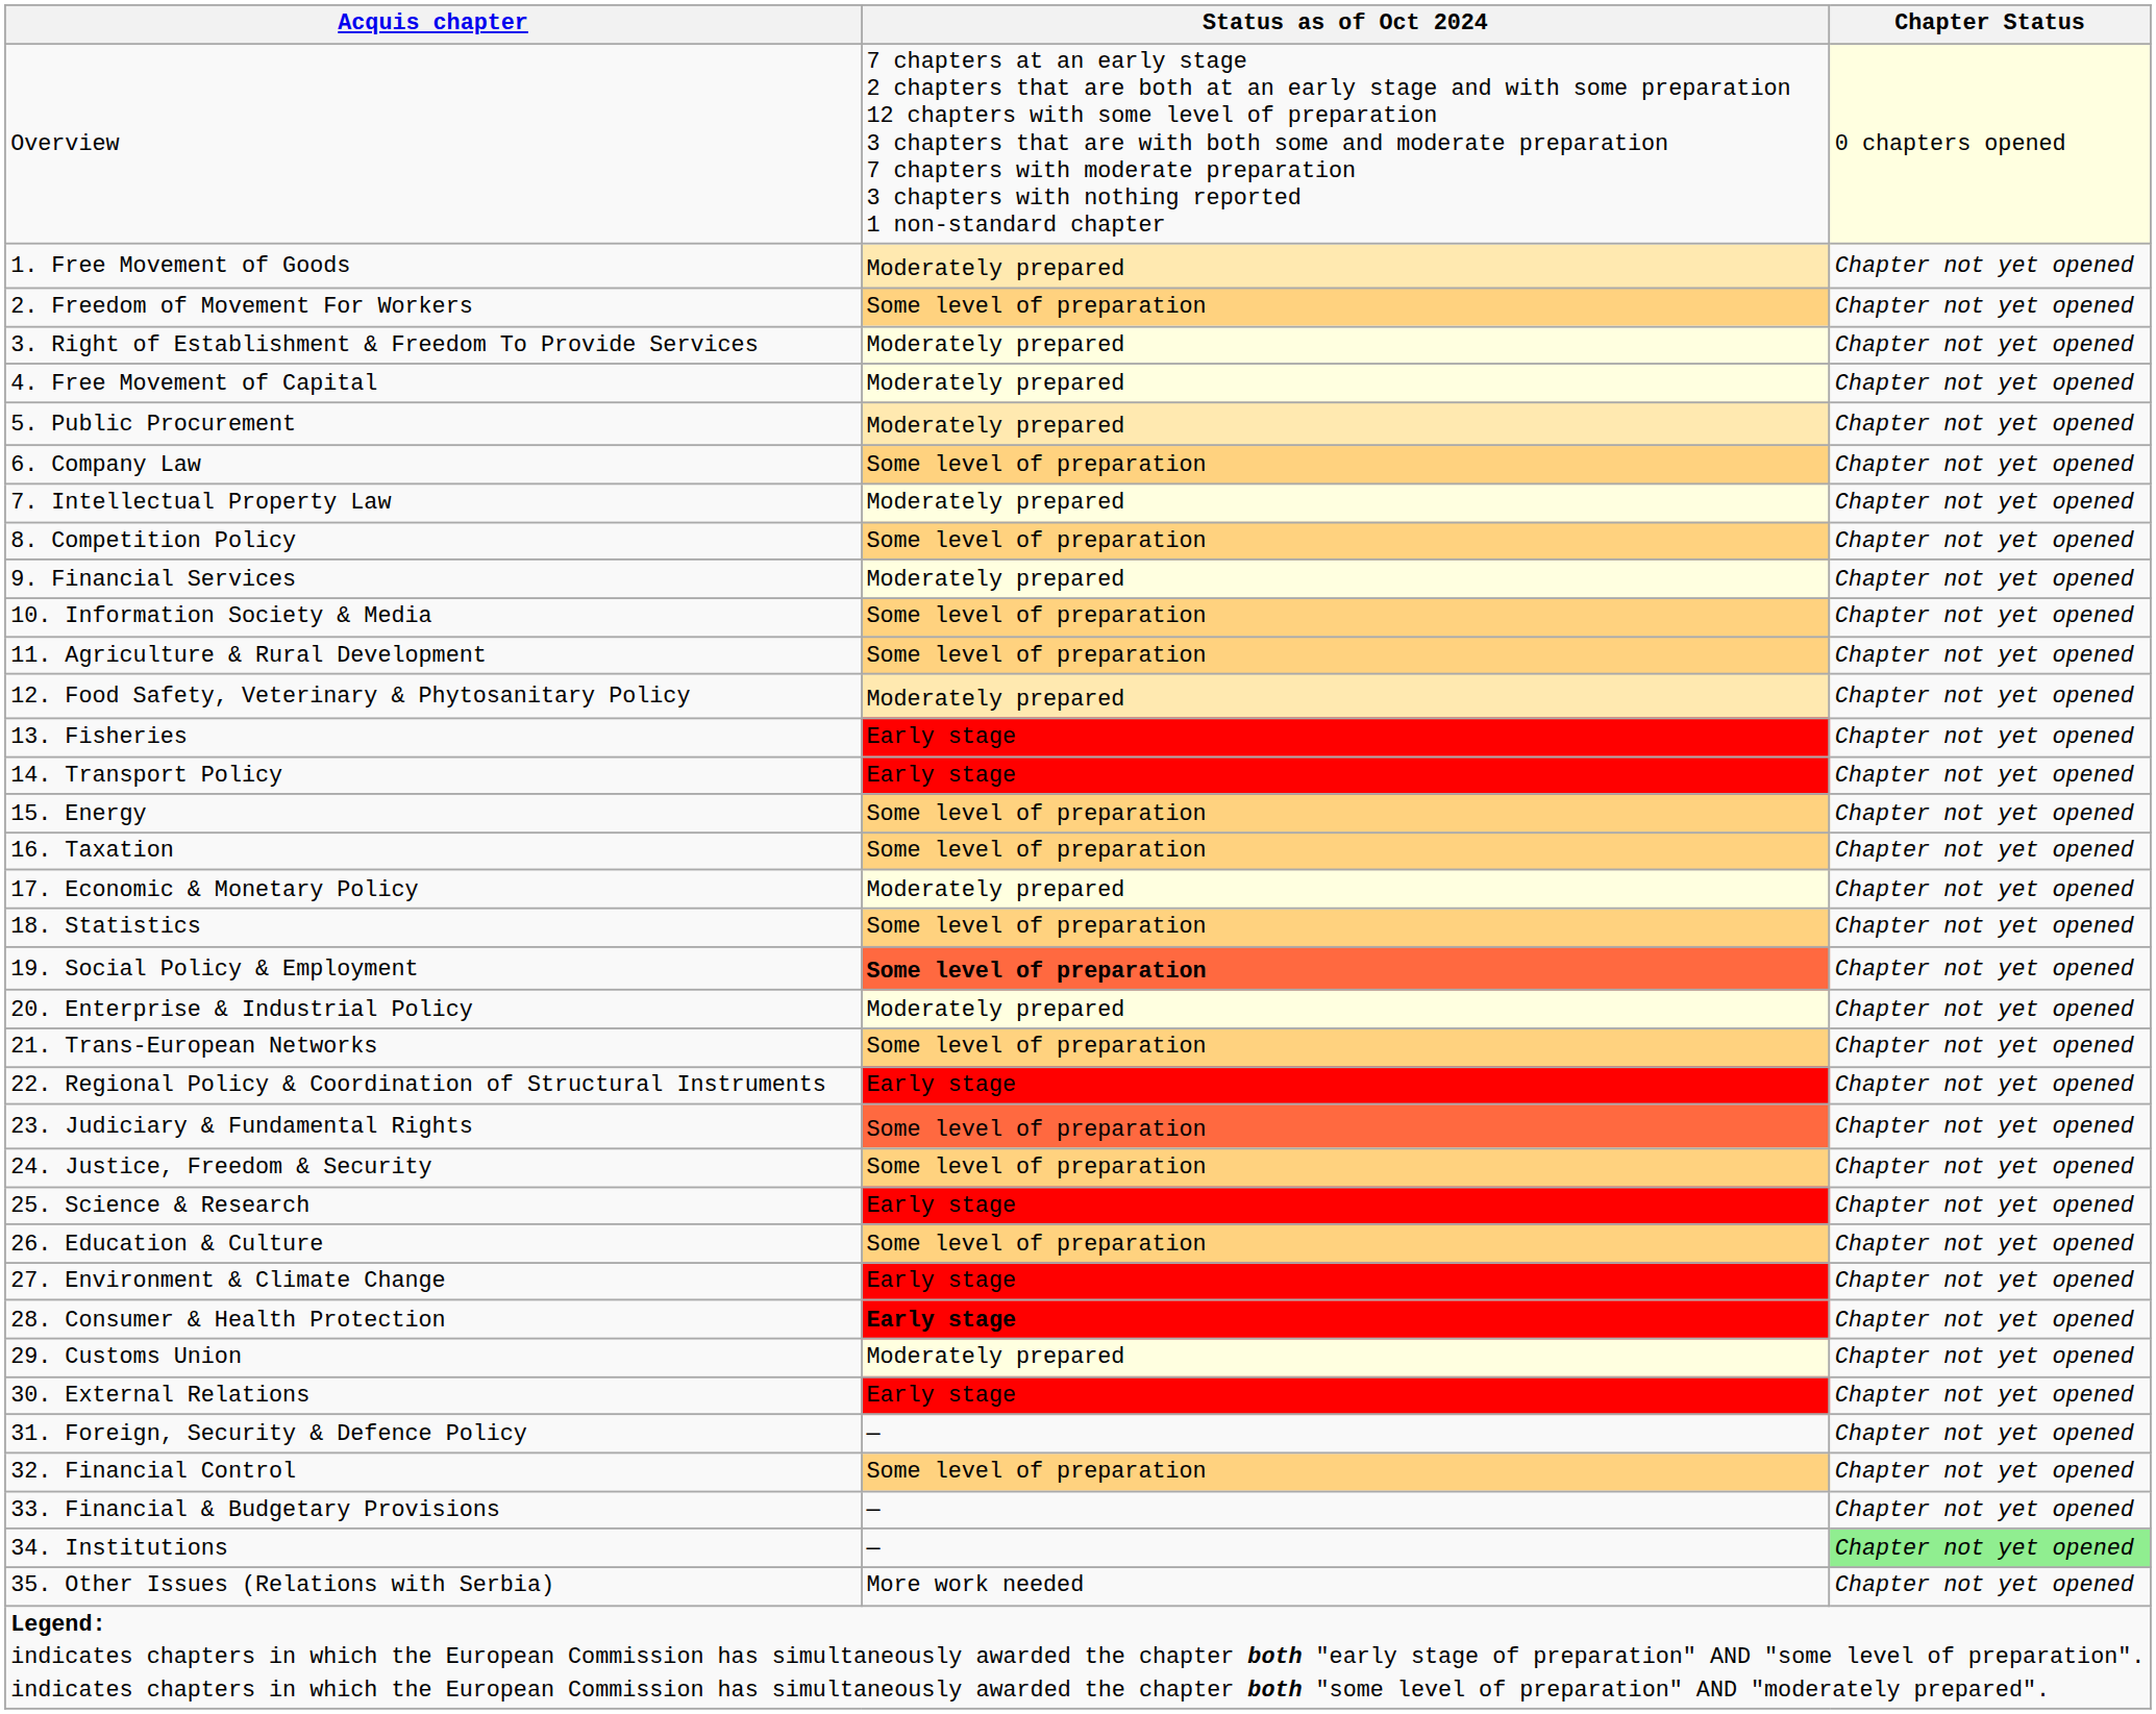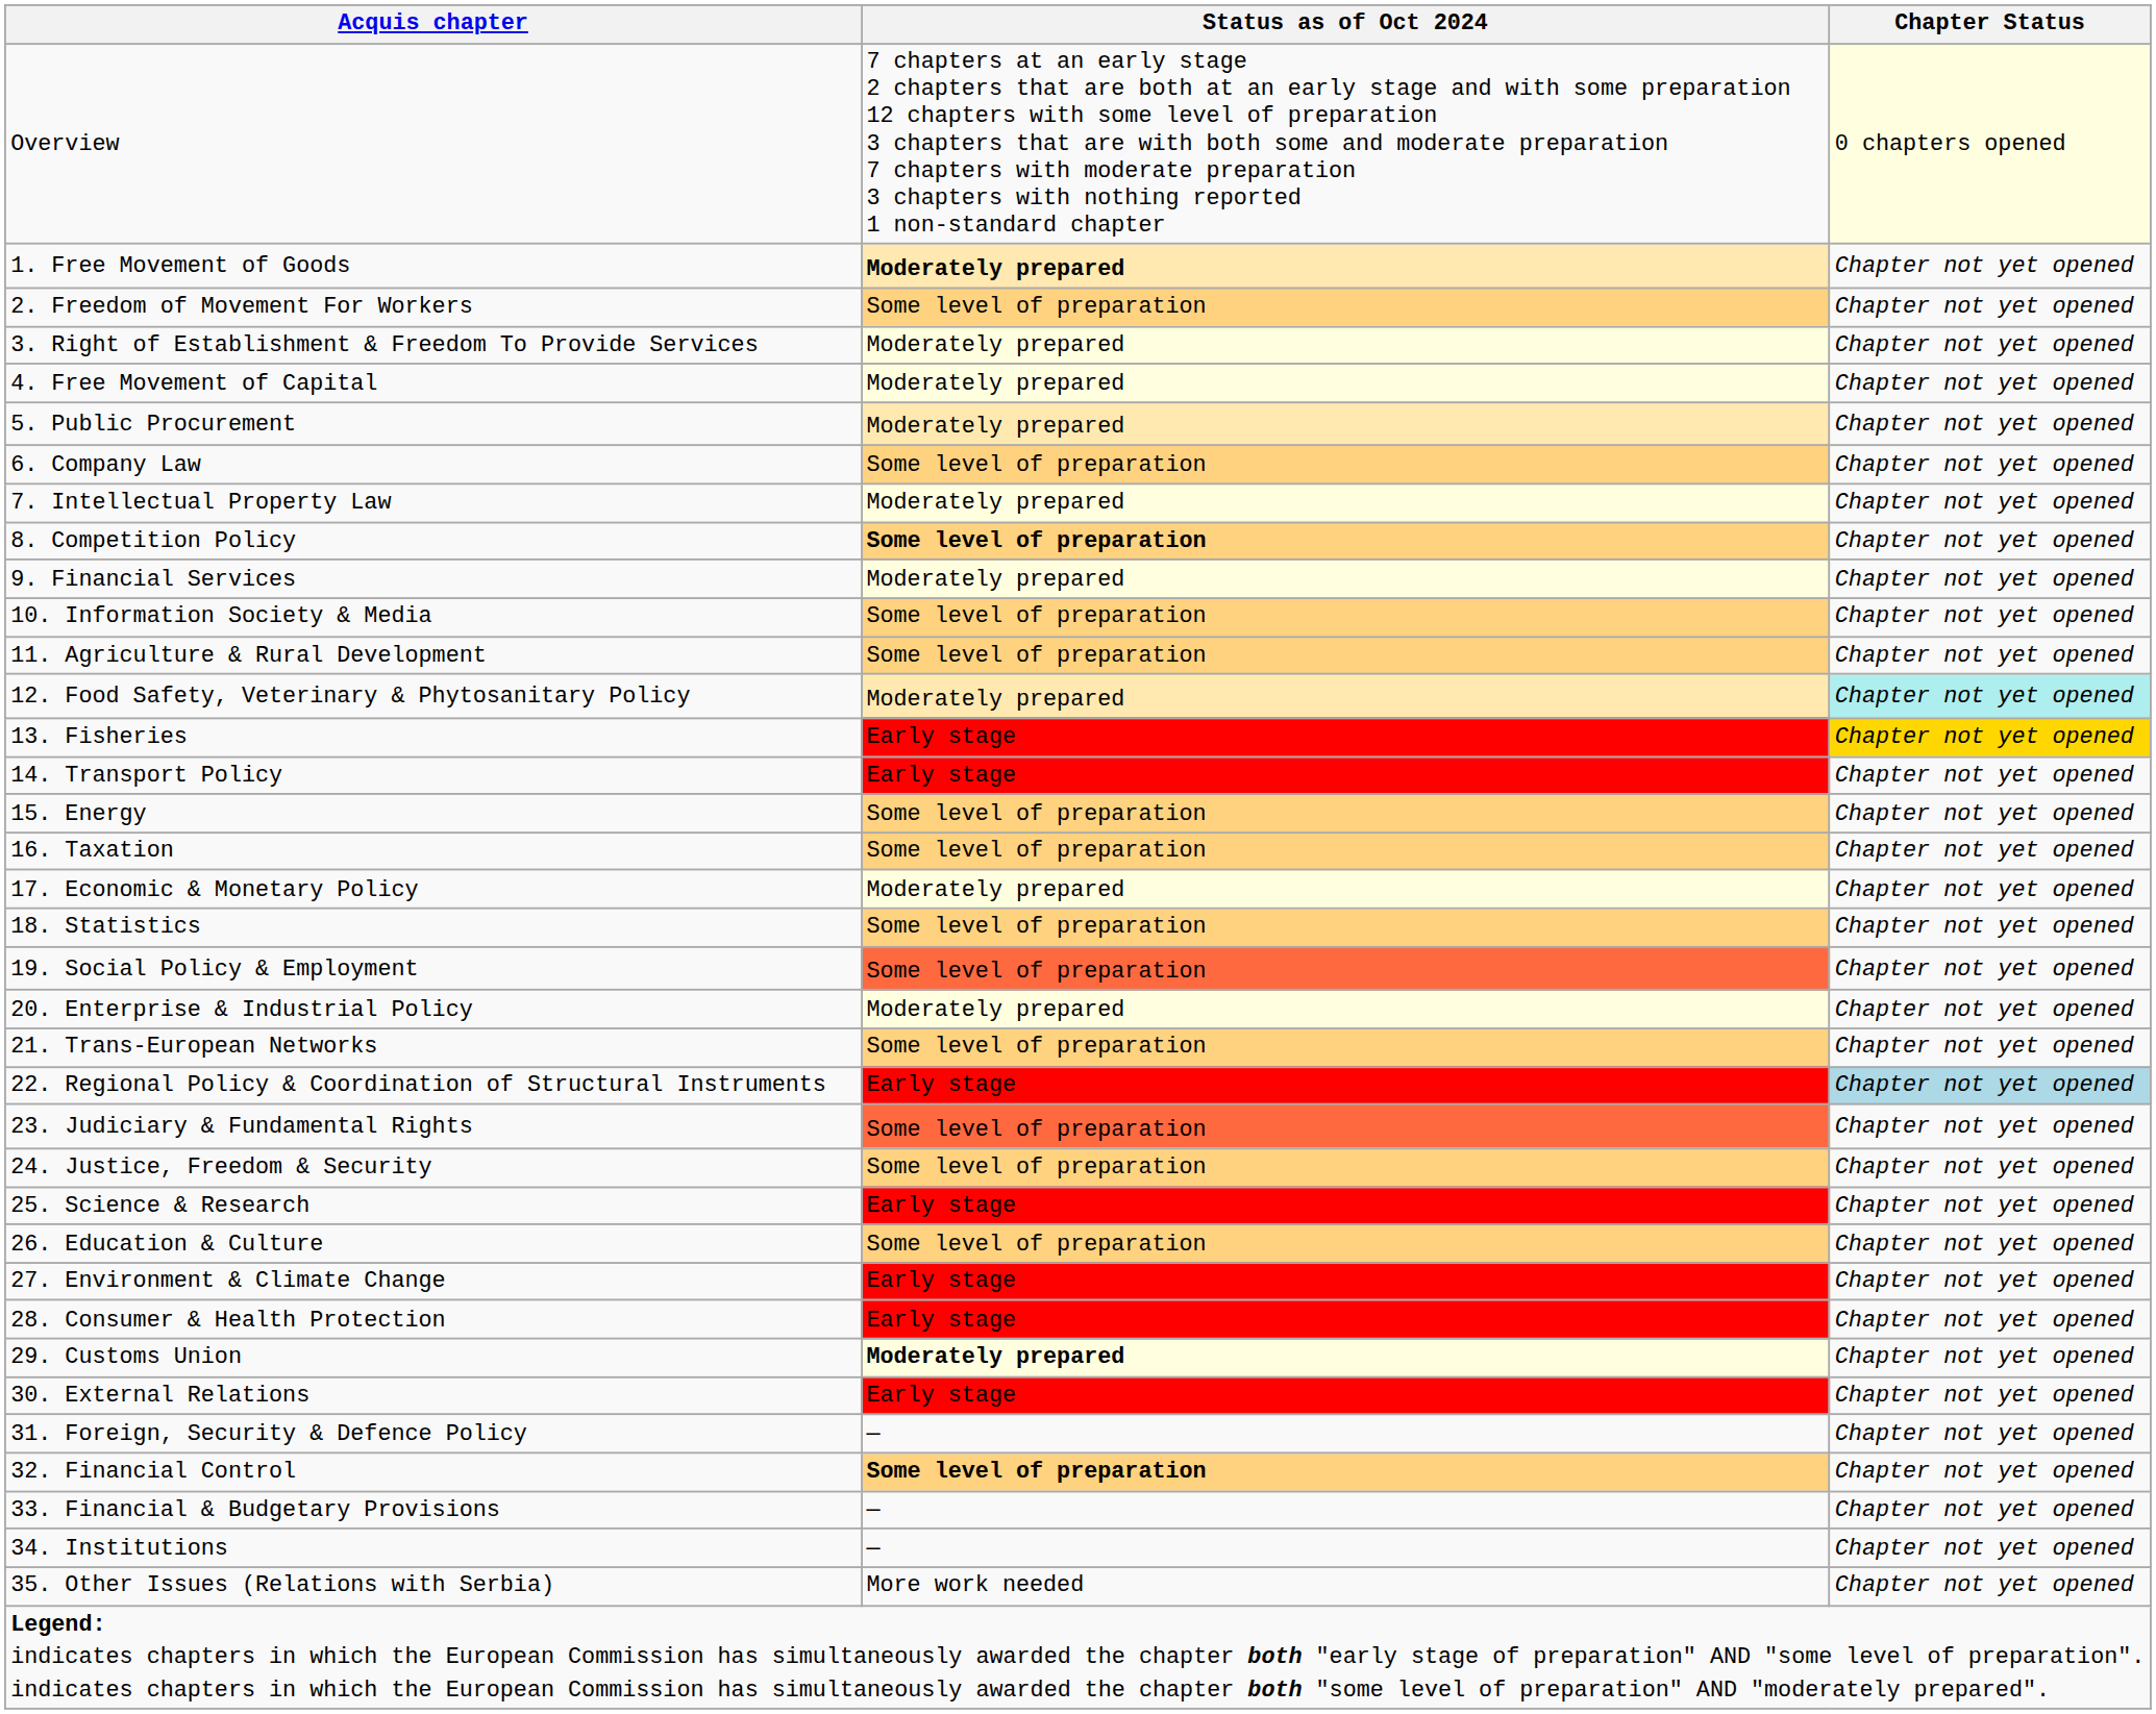1. Free Movement of Goods | Status as of Oct 2024: normal -> bold
8. Competition Policy | Status as of Oct 2024: normal -> bold
12. Food Safety, Veterinary & Phytosanitary Policy | Chapter Status: no background -> paleturquoise background
13. Fisheries | Chapter Status: no background -> gold background
19. Social Policy & Employment | Status as of Oct 2024: bold -> normal
22. Regional Policy & Coordination of Structural Instruments | Chapter Status: no background -> lightblue background
28. Consumer & Health Protection | Status as of Oct 2024: bold -> normal
29. Customs Union | Status as of Oct 2024: normal -> bold
32. Financial Control | Status as of Oct 2024: normal -> bold
34. Institutions | Chapter Status: lightgreen background -> no background
